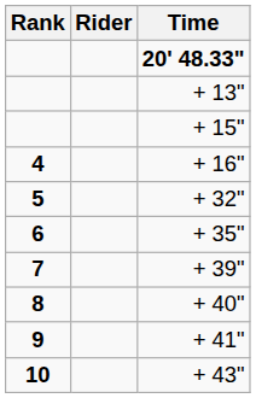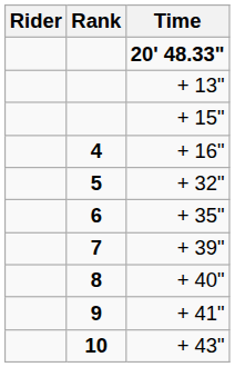columns swapped: Rank <-> Rider
